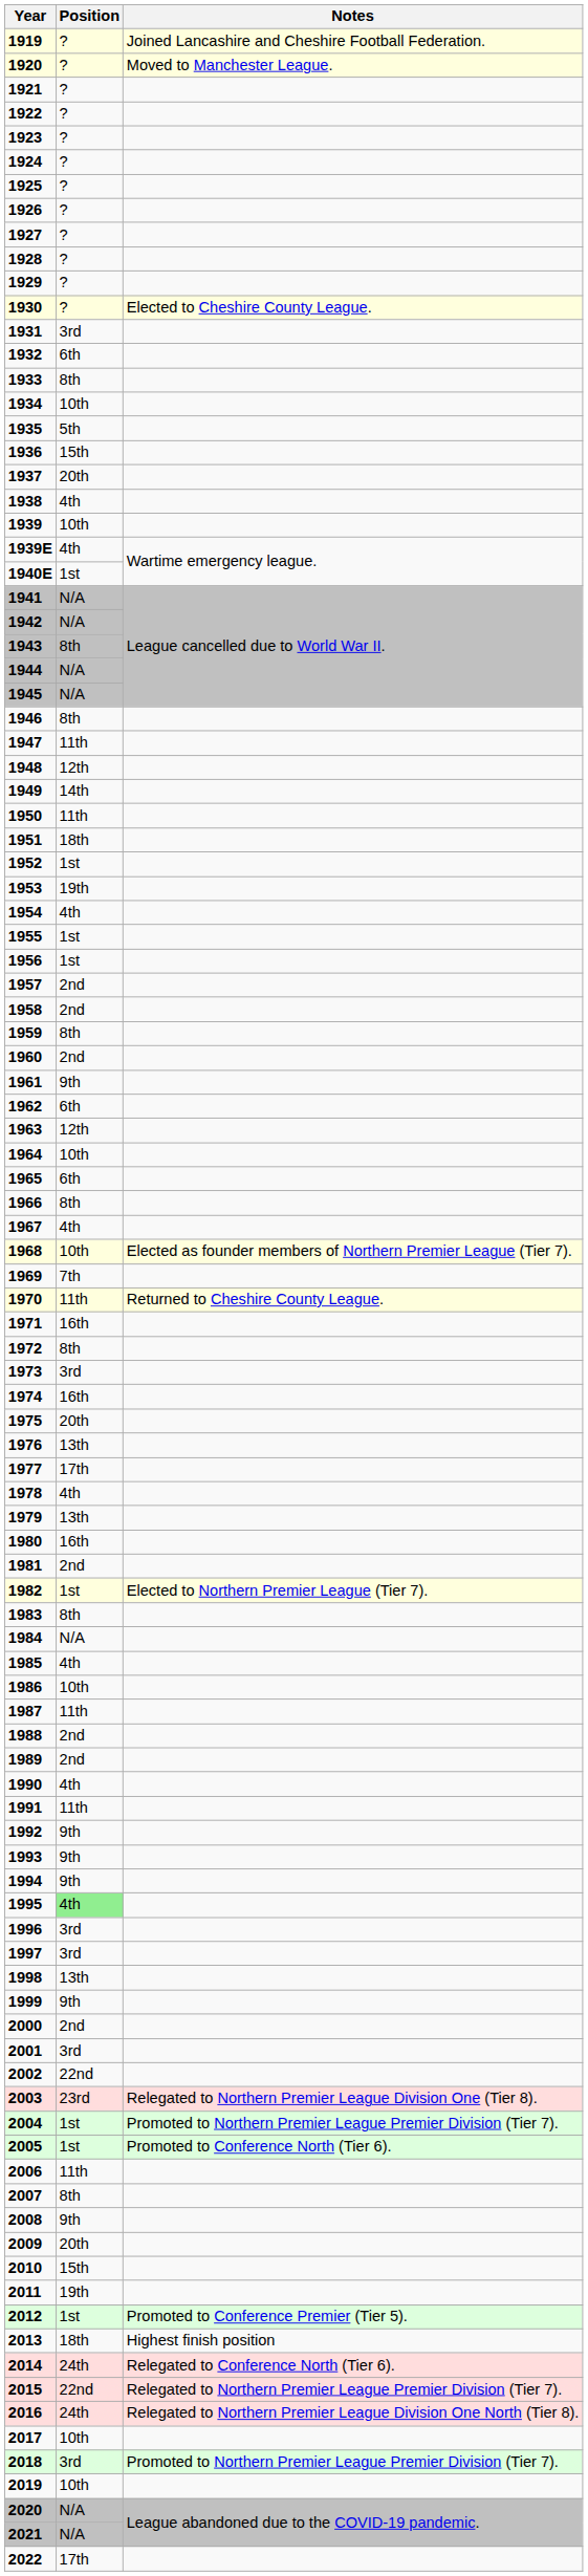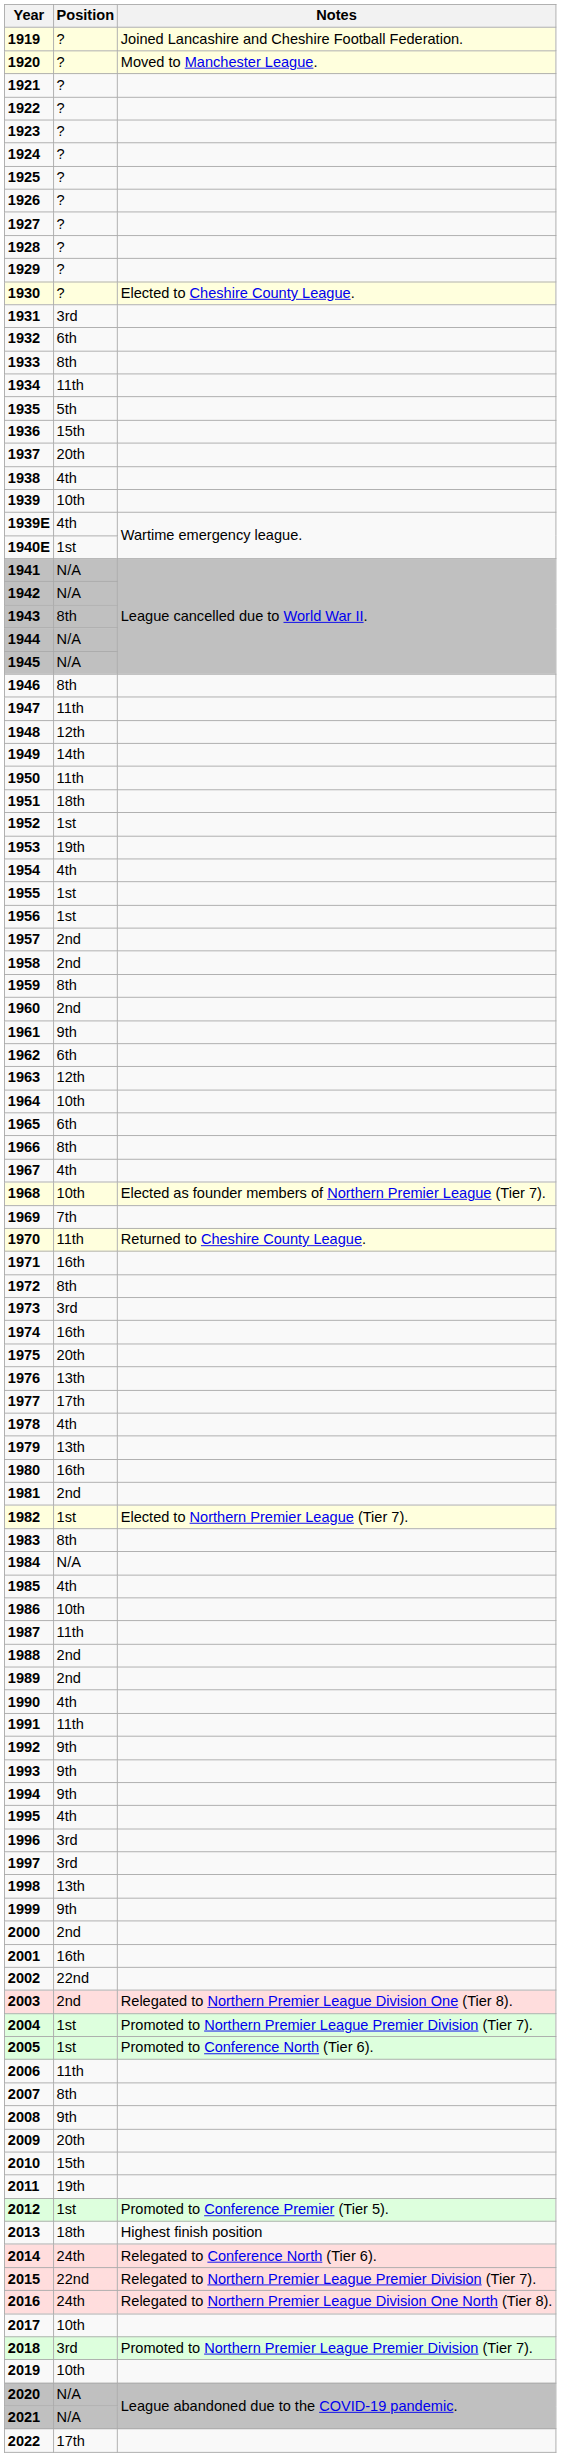1934 | Position: 10th -> 11th
1995 | Position: lightgreen background -> no background
2001 | Position: 3rd -> 16th
2003 | Position: 23rd -> 2nd
